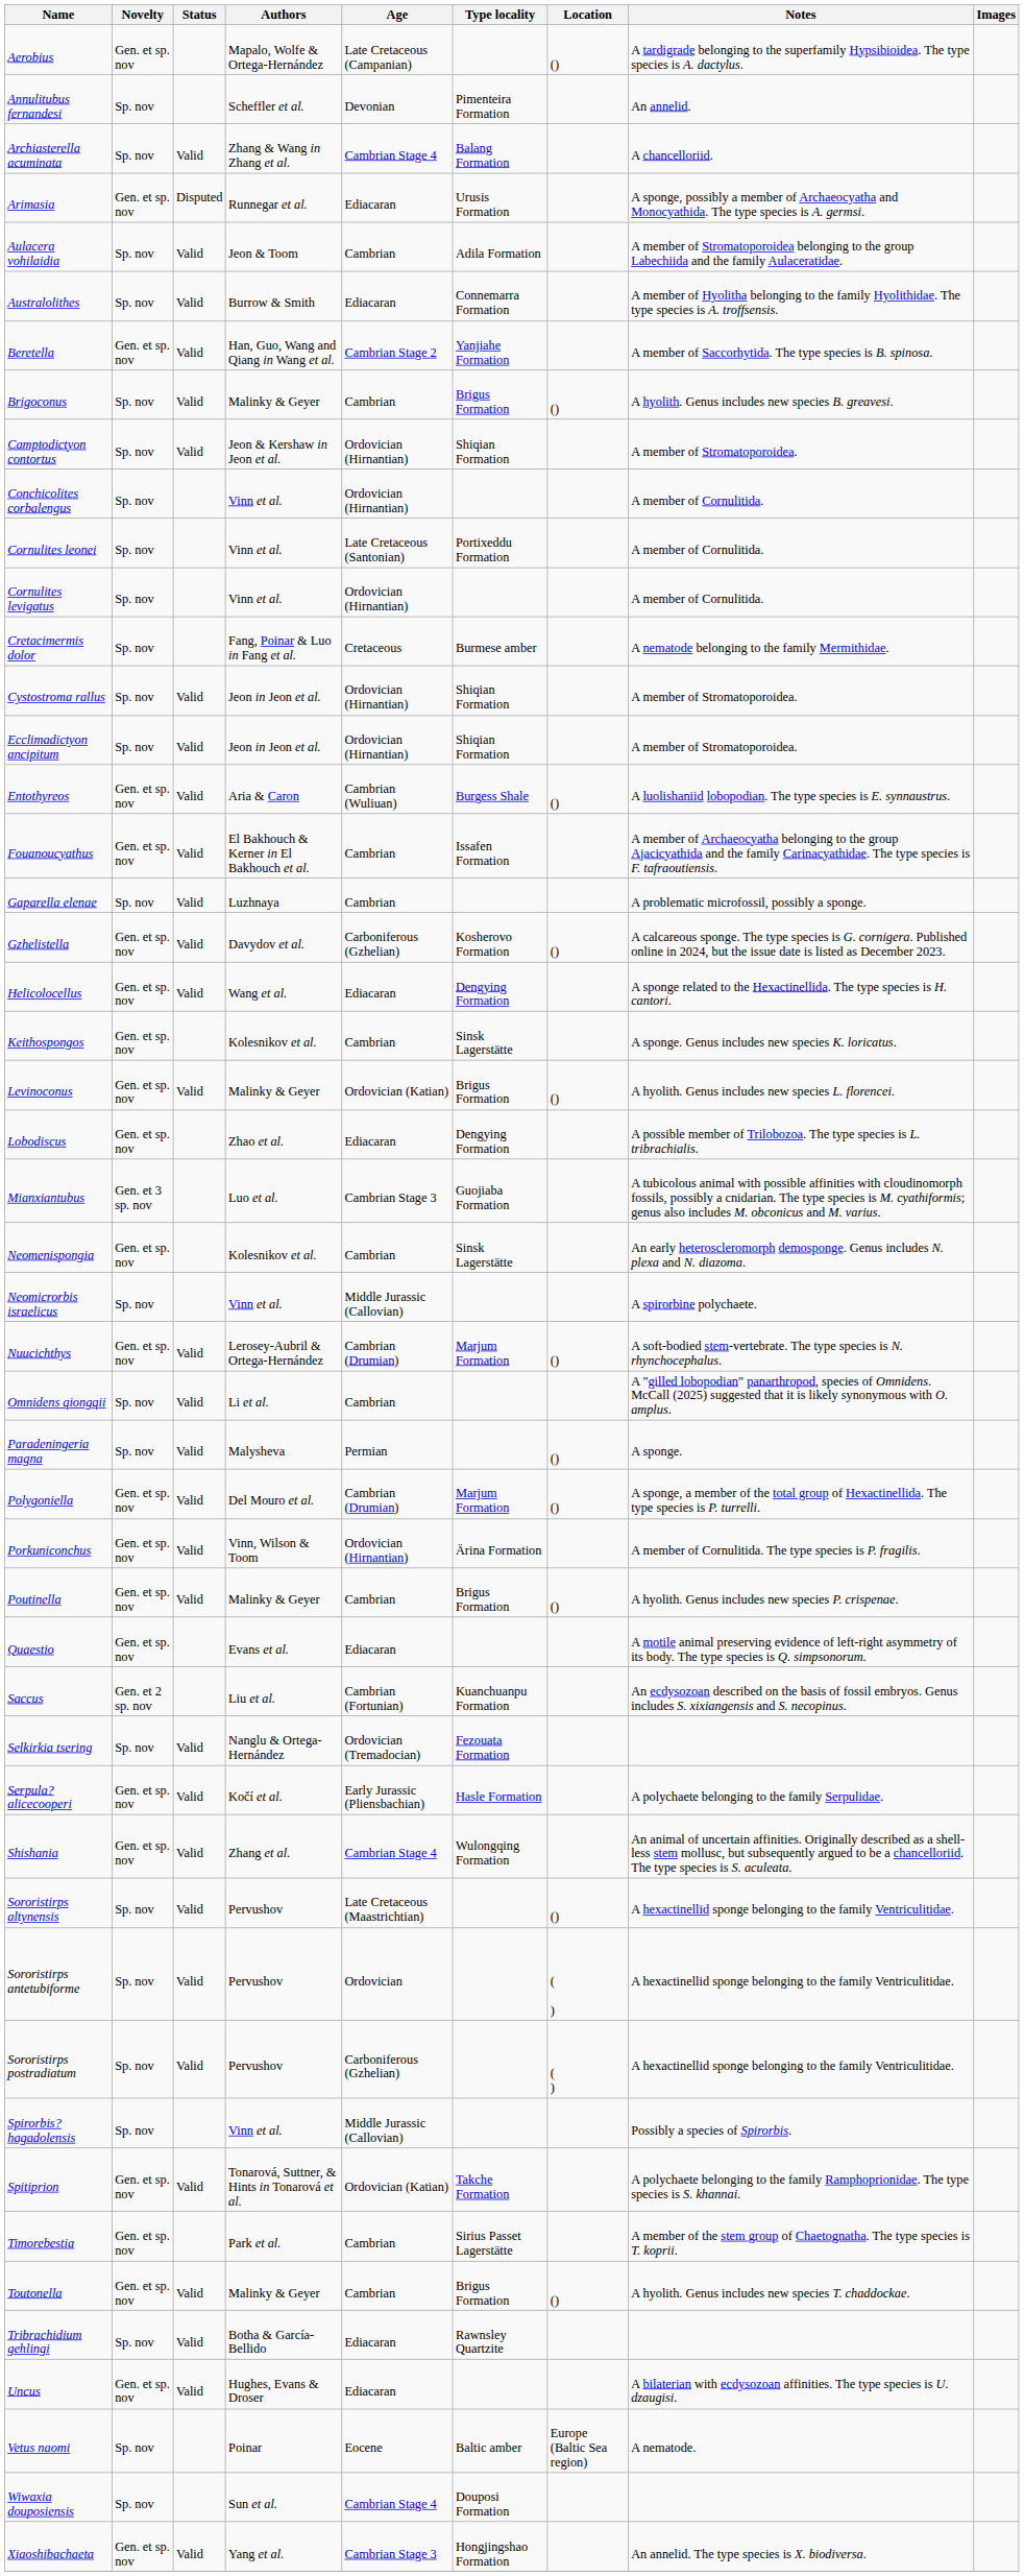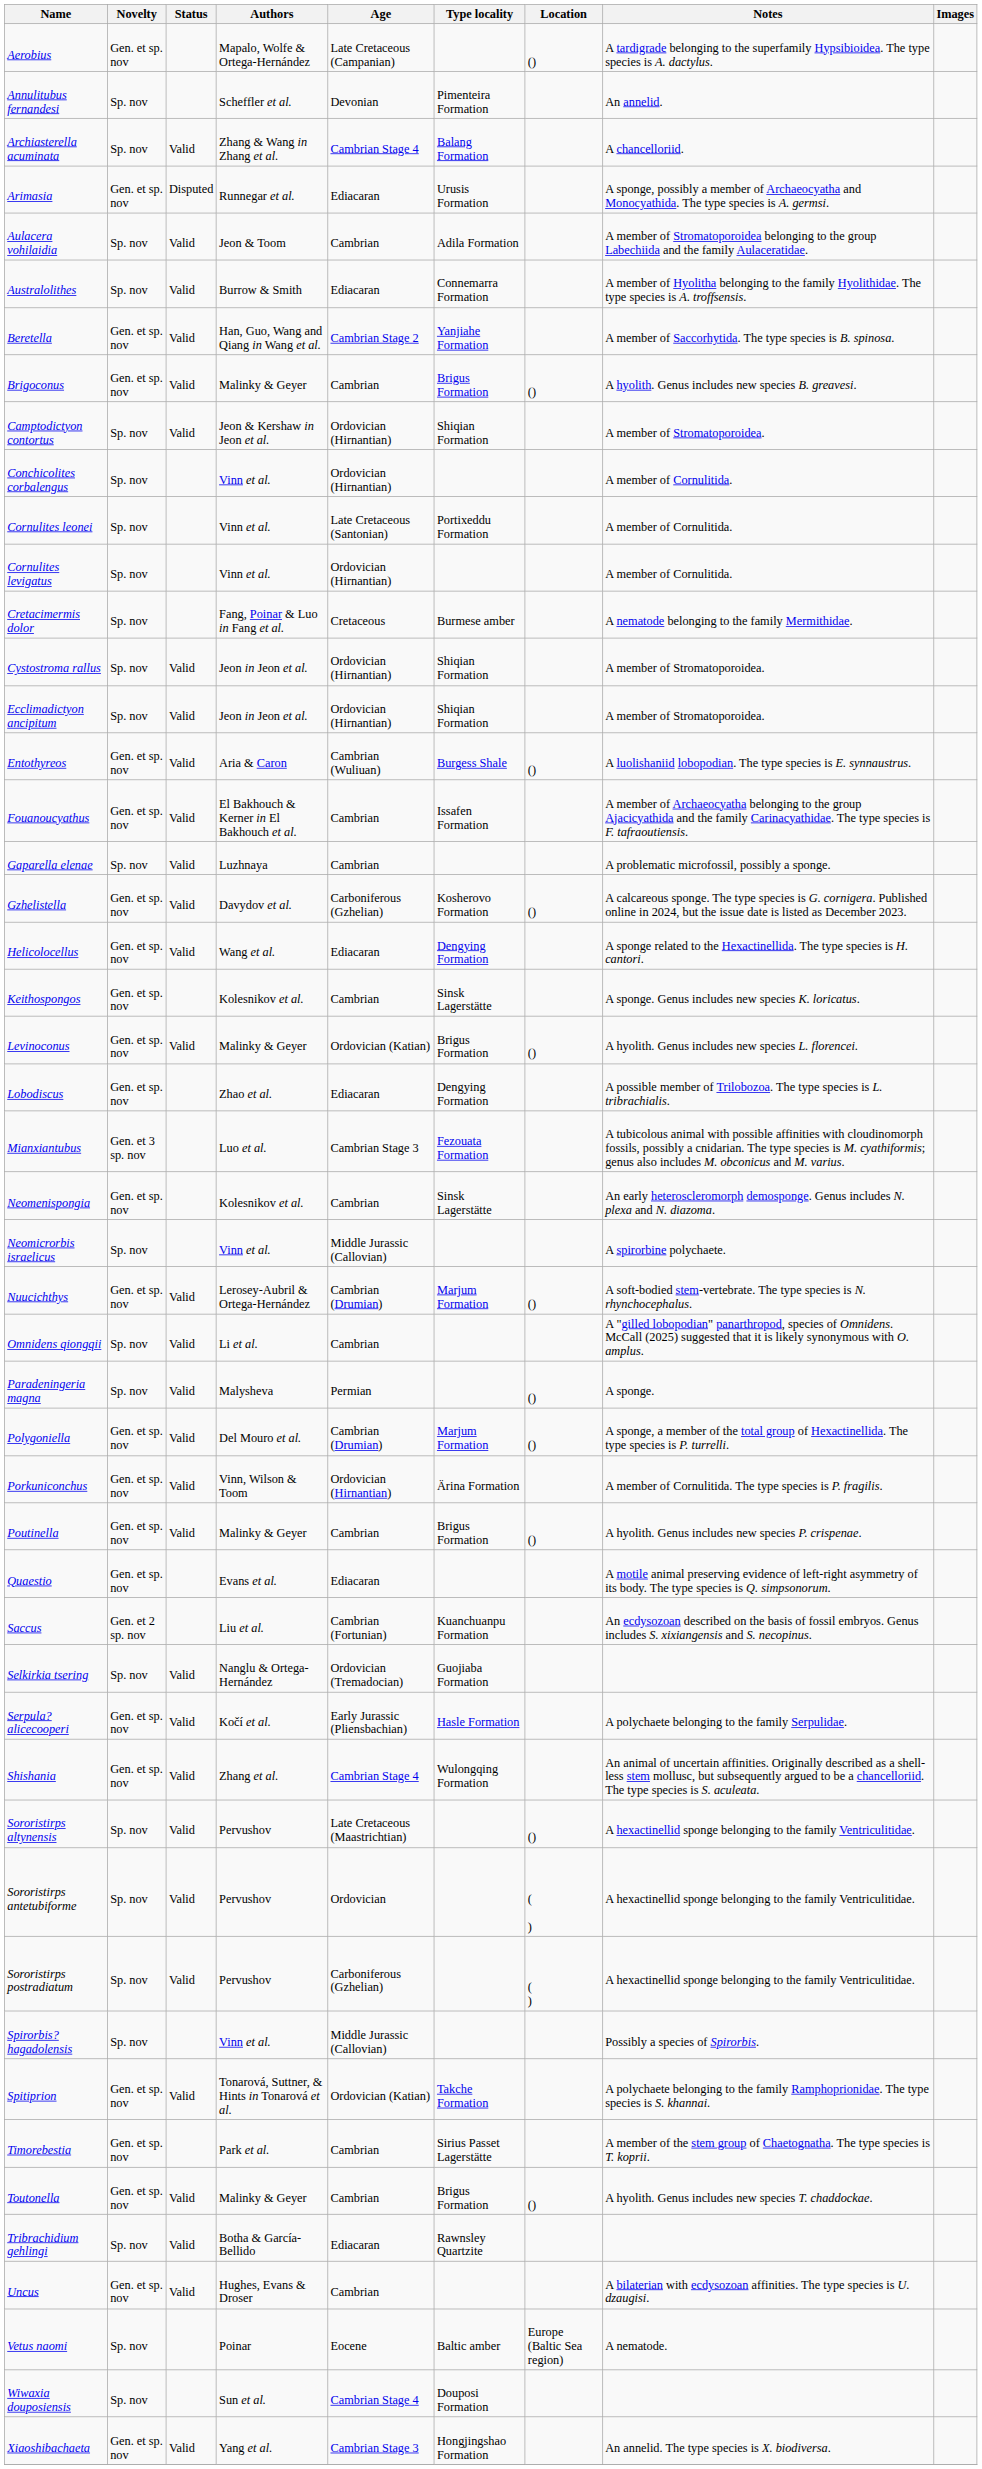Brigoconus | Novelty: Sp. nov -> Gen. et sp. nov
Mianxiantubus | Type locality: Guojiaba Formation -> Fezouata Formation
Selkirkia tsering | Type locality: Fezouata Formation -> Guojiaba Formation
Uncus | Age: Ediacaran -> Cambrian
